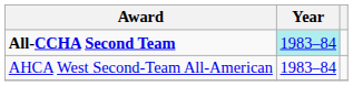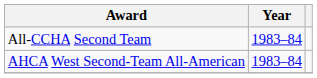row 2 | Award: bold -> normal
row 2 | Year: paleturquoise background -> no background
